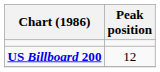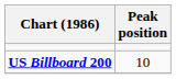row 3 | Peak position: 12 -> 10
